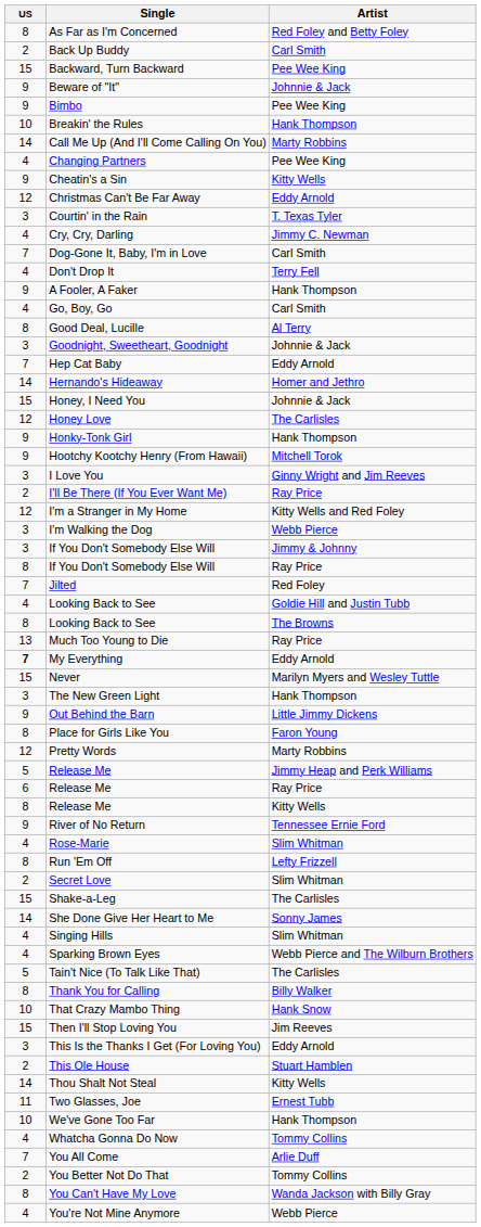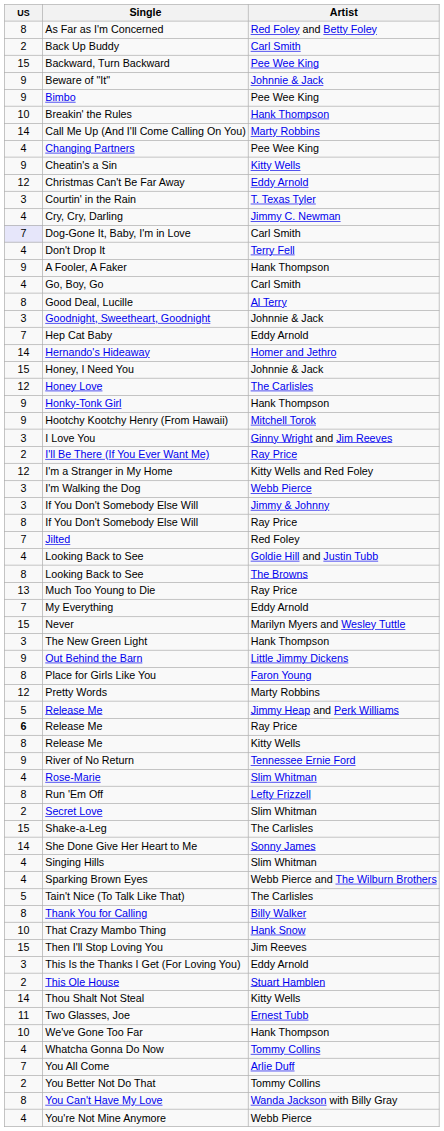Dog-Gone It, Baby, I'm in Love | US: no background -> lavender background
My Everything | US: bold -> normal
Release Me / Ray Price | US: normal -> bold
